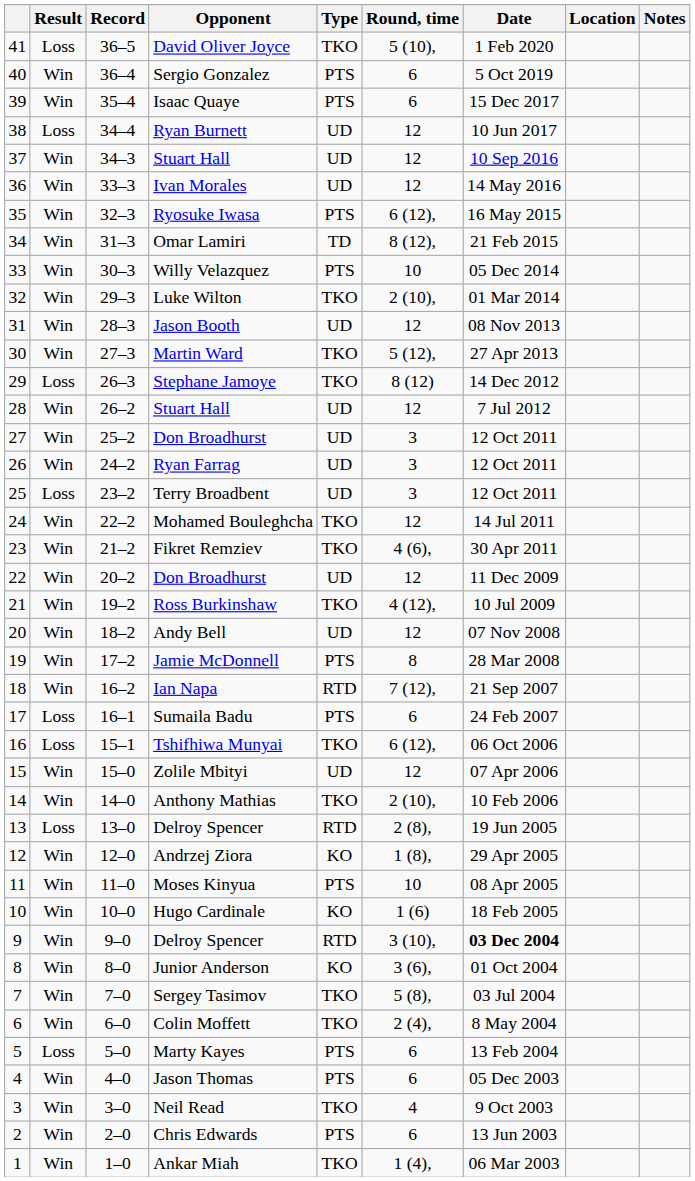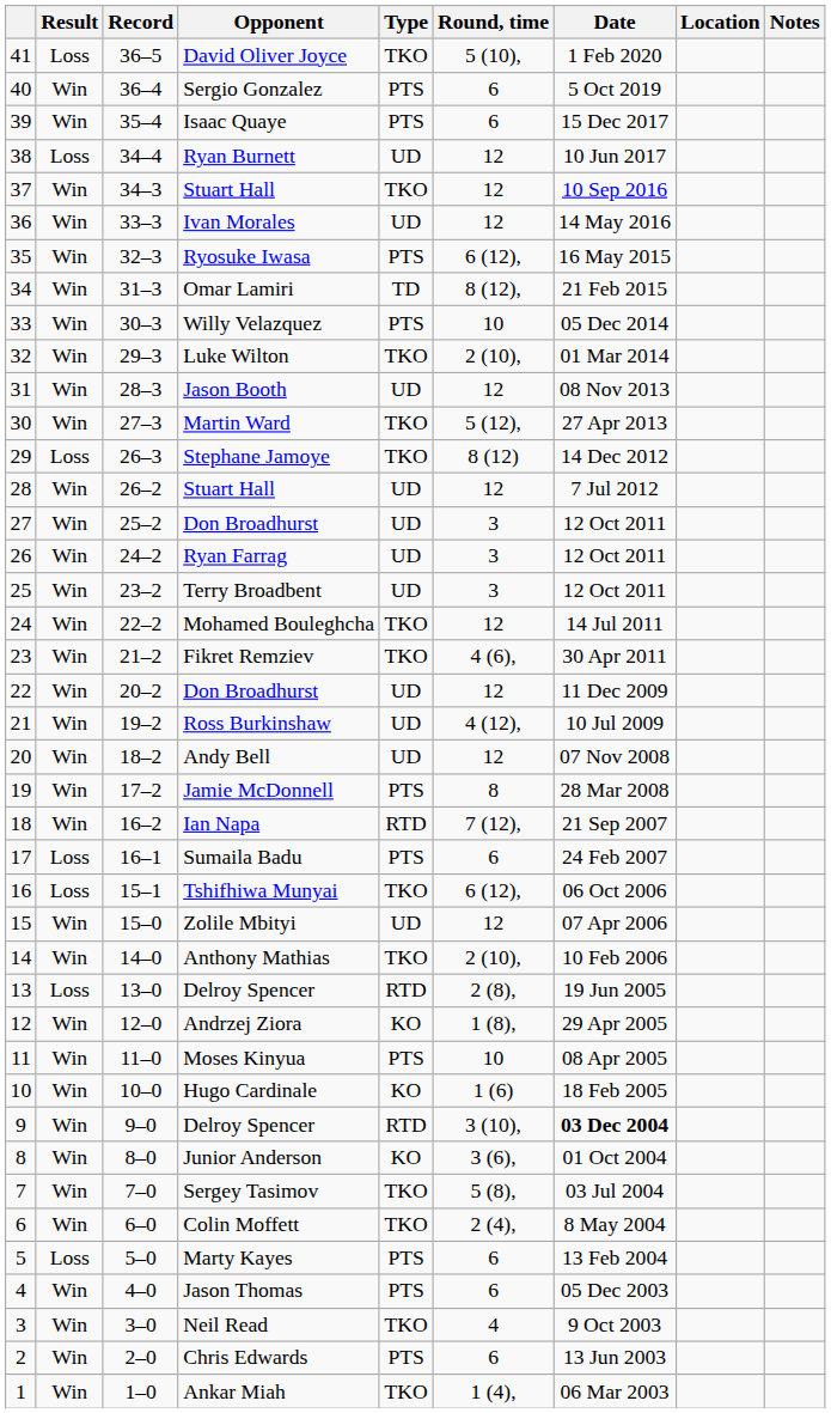37 / Stuart Hall | Type: UD -> TKO
Terry Broadbent | Result: Loss -> Win
Ross Burkinshaw | Type: TKO -> UD
